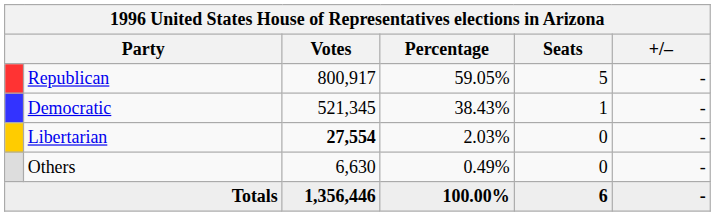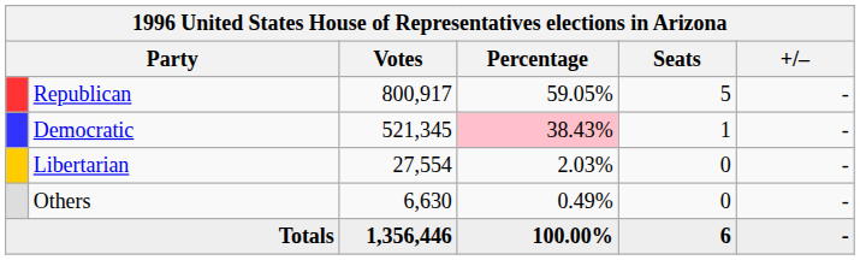Democratic | Percentage: no background -> pink background
Libertarian | Votes: bold -> normal
